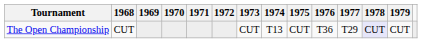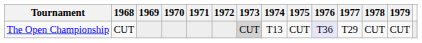The Open Championship | 1973: no background -> lightgrey background
The Open Championship | 1976: no background -> lavender background
The Open Championship | 1978: lavender background -> no background
